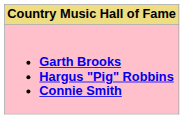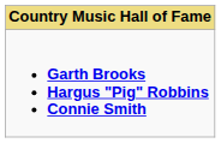row 2 | column 1: pink background -> no background
